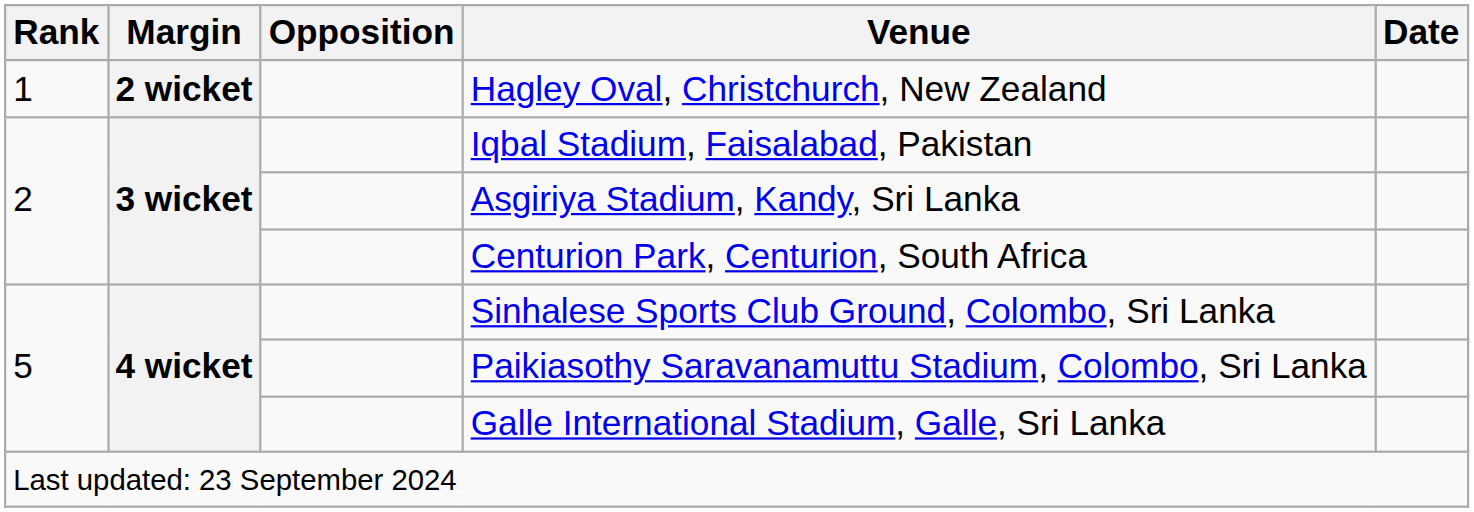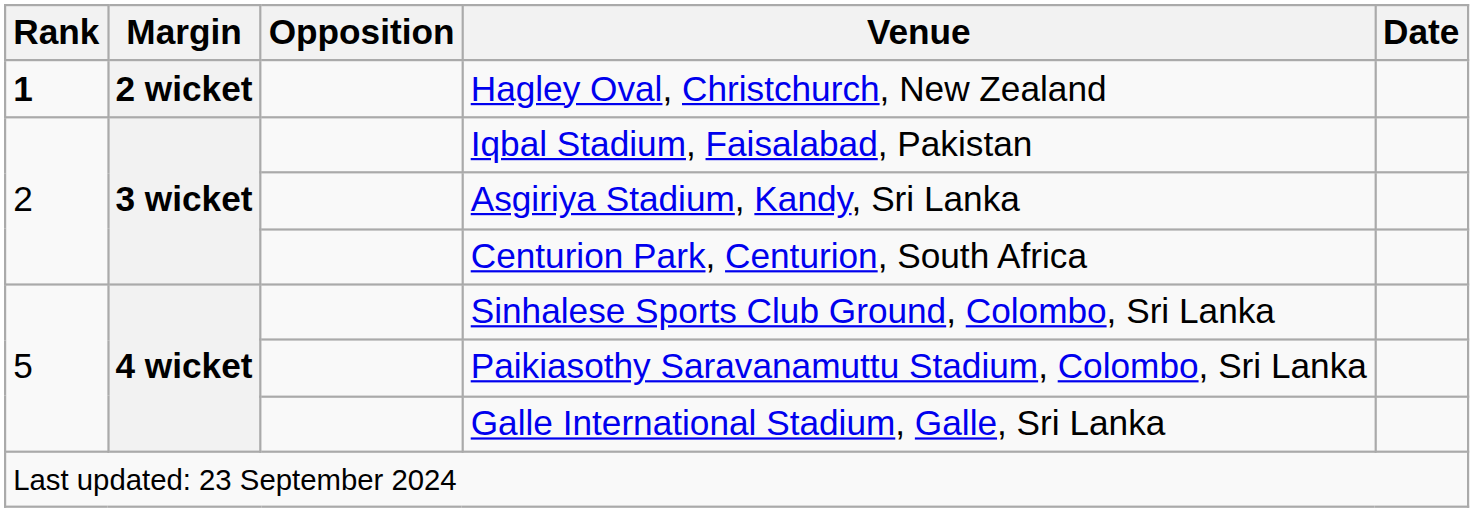Hagley Oval, Christchurch, New Zealand | Rank: normal -> bold
